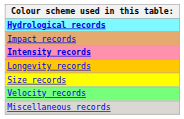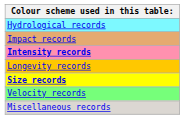row 2 | column 1: bold -> normal
row 6 | column 1: normal -> bold
